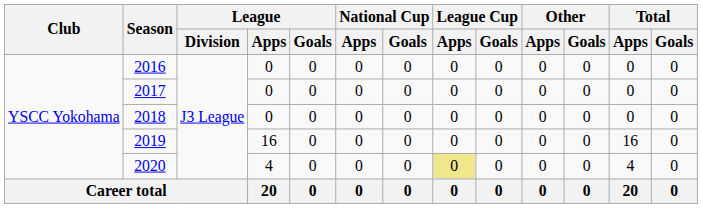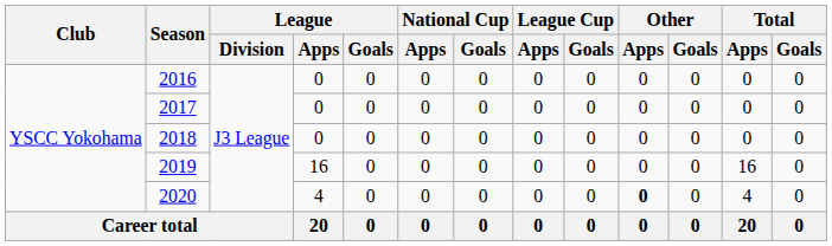2020 | League Cup / Apps: khaki background -> no background
2020 | Other / Apps: normal -> bold
